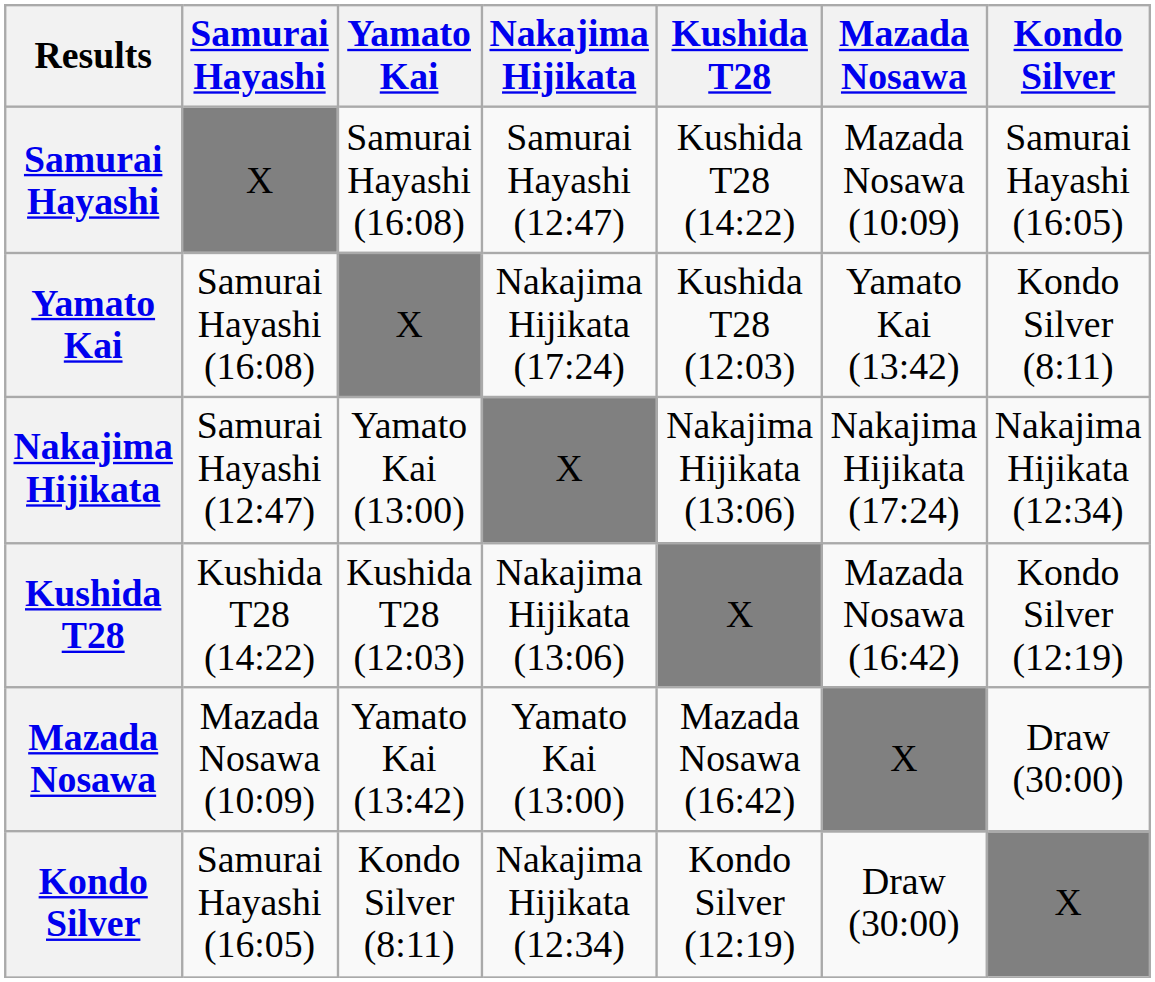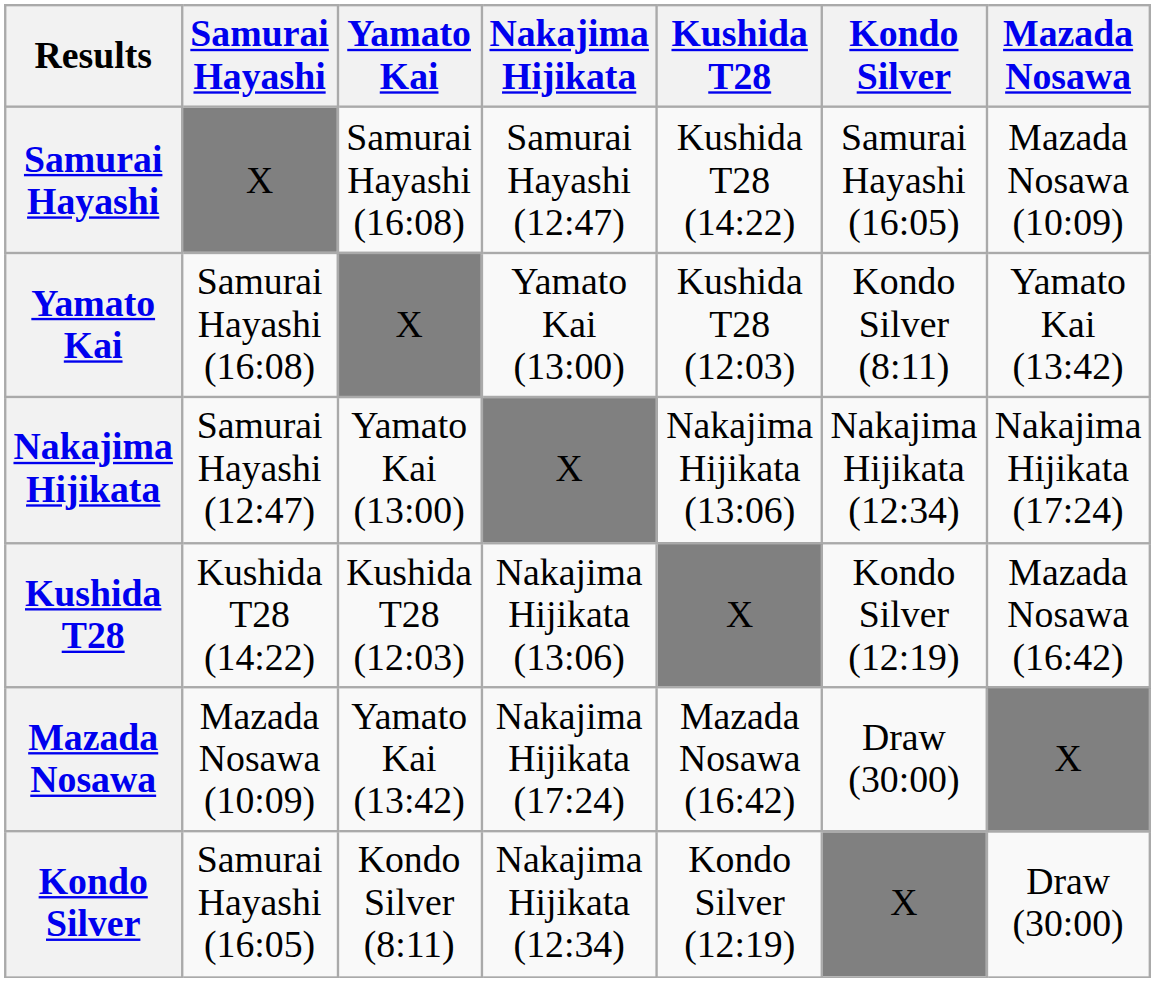columns swapped: Mazada Nosawa <-> Kondo Silver
row 3 | Nakajima Hijikata: Nakajima Hijikata (17:24) -> Yamato Kai (13:00)
row 6 | Nakajima Hijikata: Yamato Kai (13:00) -> Nakajima Hijikata (17:24)
